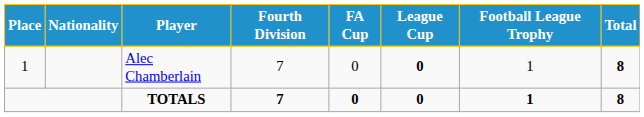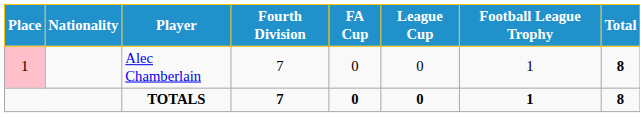Alec Chamberlain | Place: no background -> pink background
Alec Chamberlain | League Cup: bold -> normal
